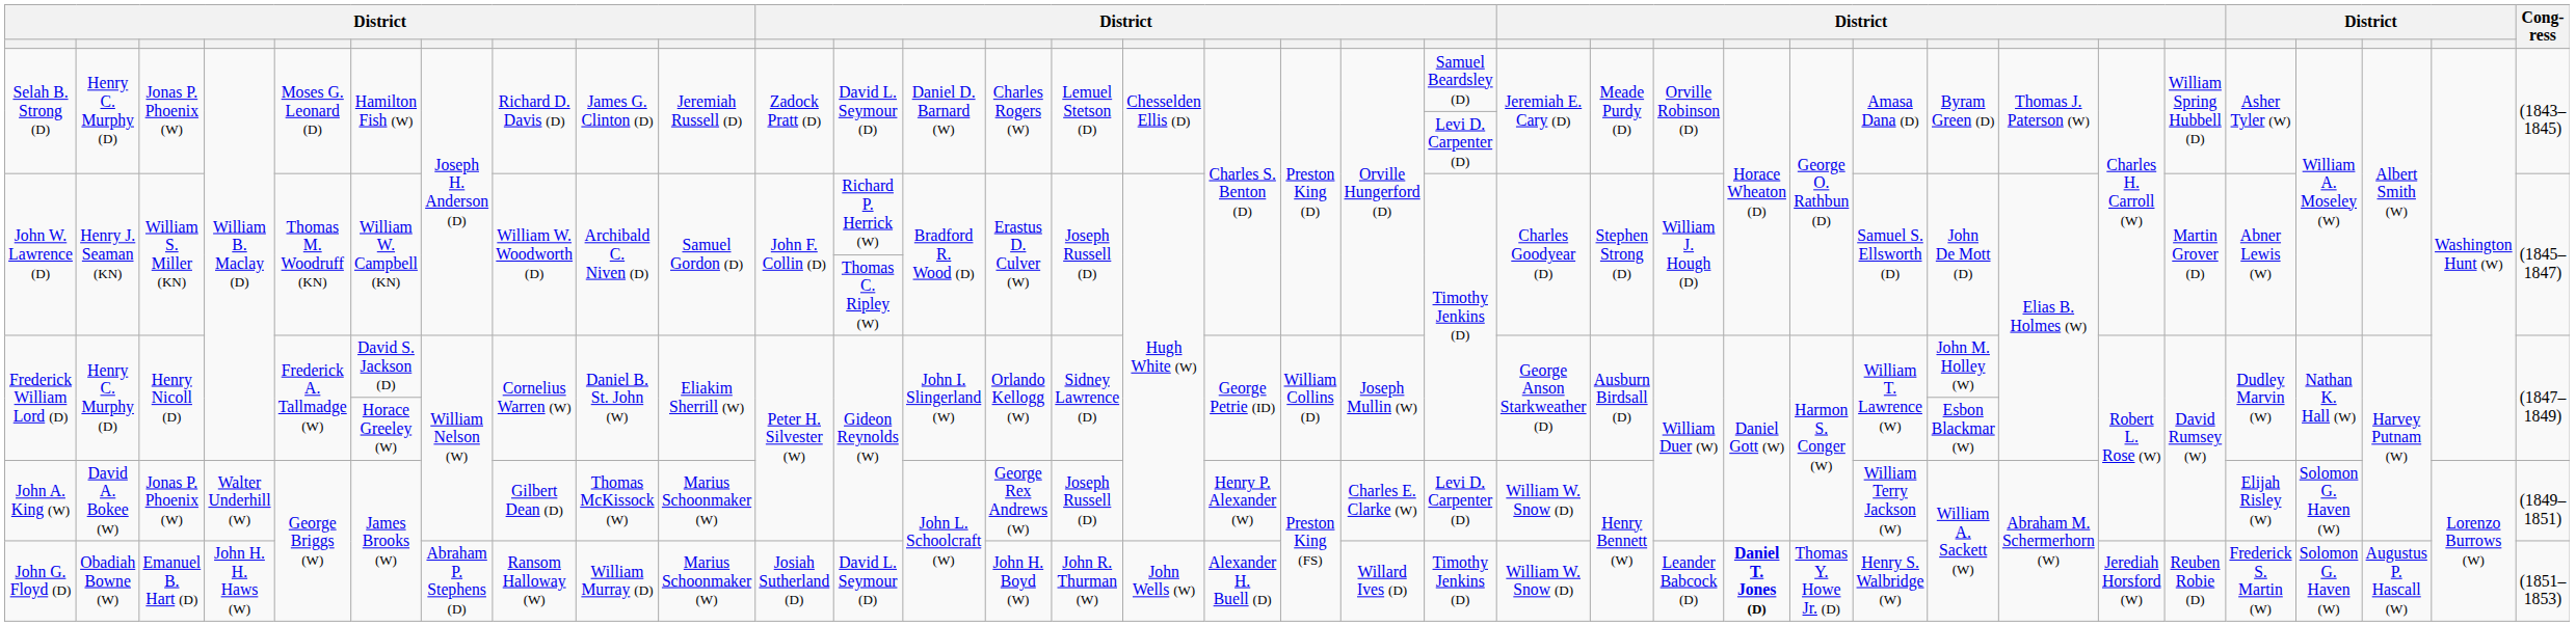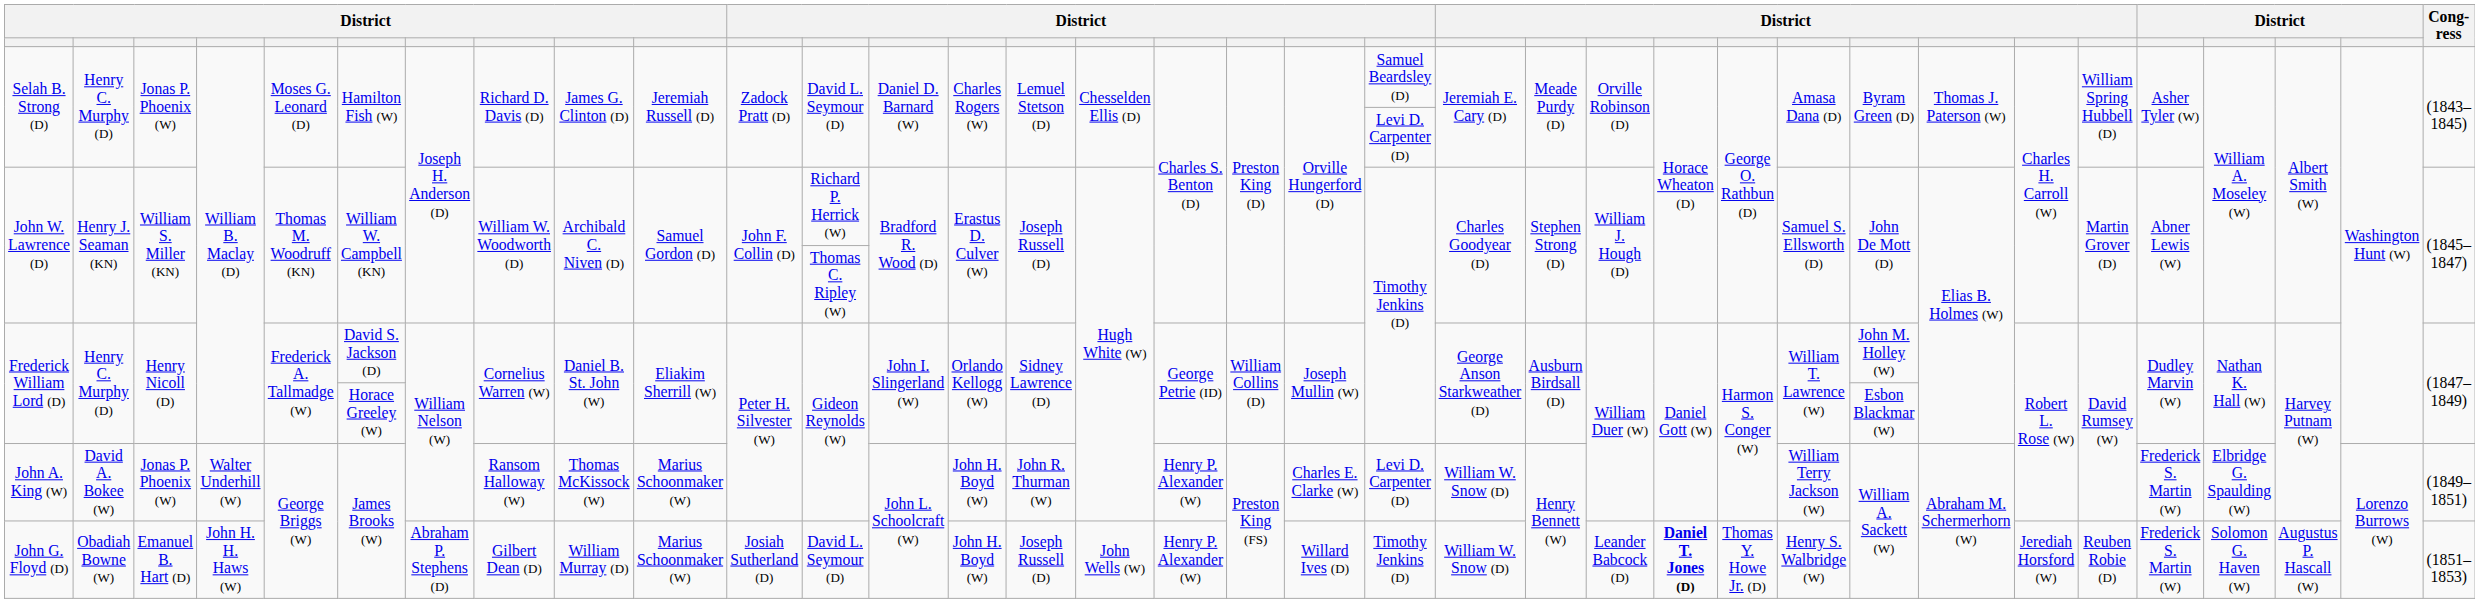John A. King (W) | column 8: Gilbert Dean (D) -> Ransom Halloway (W)
John A. King (W) | column 14: George Rex Andrews (W) -> John H. Boyd (W)
John A. King (W) | column 15: Joseph Russell (D) -> John R. Thurman (W)
John A. King (W) | column 31: Elijah Risley (W) -> Frederick S. Martin (W)
John A. King (W) | column 32: Solomon G. Haven (W) -> Elbridge G. Spaulding (W)
John G. Floyd (D) | column 8: Ransom Halloway (W) -> Gilbert Dean (D)
John G. Floyd (D) | column 15: John R. Thurman (W) -> Joseph Russell (D)
John G. Floyd (D) | column 17: Alexander H. Buell (D) -> Henry P. Alexander (W)
